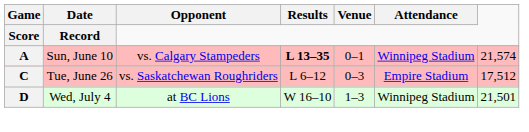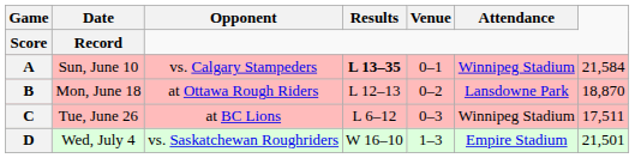A | column 7: 21,574 -> 21,584
+ row: B | Mon, June 18 | at Ottawa Rough Riders | L 12–13 | 0–2 | Lansdowne Park | 18,870
C | Opponent: vs. Saskatchewan Roughriders -> at BC Lions
C | Attendance: Empire Stadium -> Winnipeg Stadium
C | column 7: 17,512 -> 17,511
D | Opponent: at BC Lions -> vs. Saskatchewan Roughriders
D | Attendance: Winnipeg Stadium -> Empire Stadium
